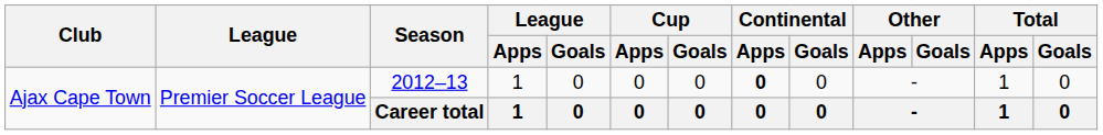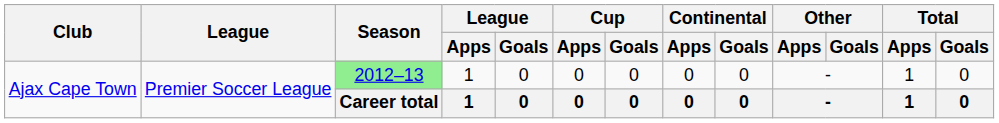row 3 | Season: no background -> lightgreen background
row 3 | Continental / Apps: bold -> normal
